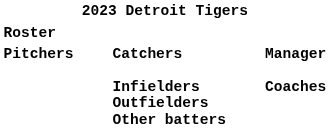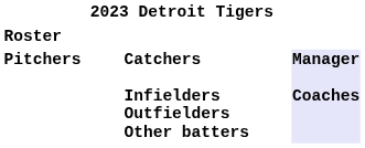Pitchers | column 3: no background -> lavender background
